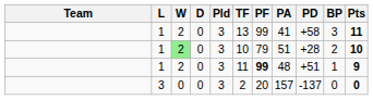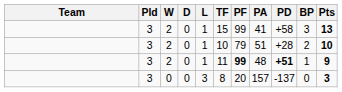columns swapped: Pld <-> L
row 2 | TF: 13 -> 15
row 2 | Pts: 11 -> 13
row 3 | W: lightgreen background -> no background
row 4 | PD: normal -> bold
row 5 | TF: 2 -> 8
row 5 | Pts: 0 -> 3
